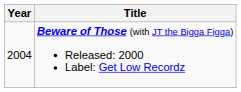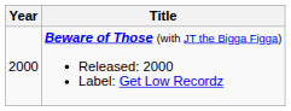row 2 | Year: 2004 -> 2000
